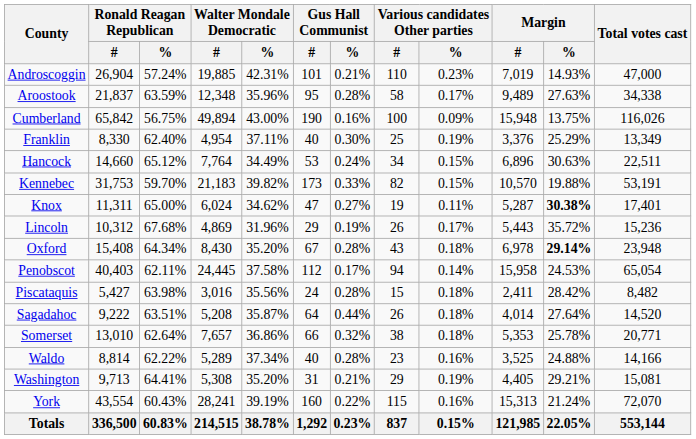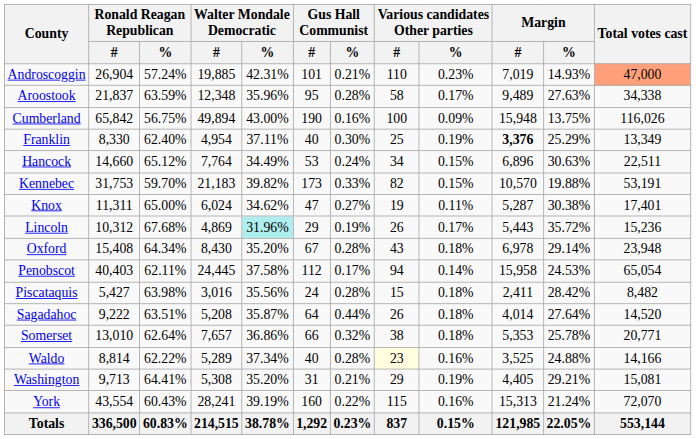Androscoggin | Total votes cast: no background -> lightsalmon background
Franklin | Margin / #: normal -> bold
Knox | Margin / %: bold -> normal
Lincoln | Walter Mondale Democratic / %: no background -> paleturquoise background
Oxford | Margin / %: bold -> normal
Waldo | Various candidates Other parties / #: no background -> lightyellow background
